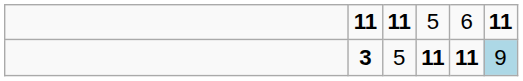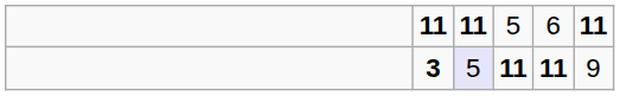row 2 | column 3: no background -> lavender background
row 2 | column 6: lightblue background -> no background
